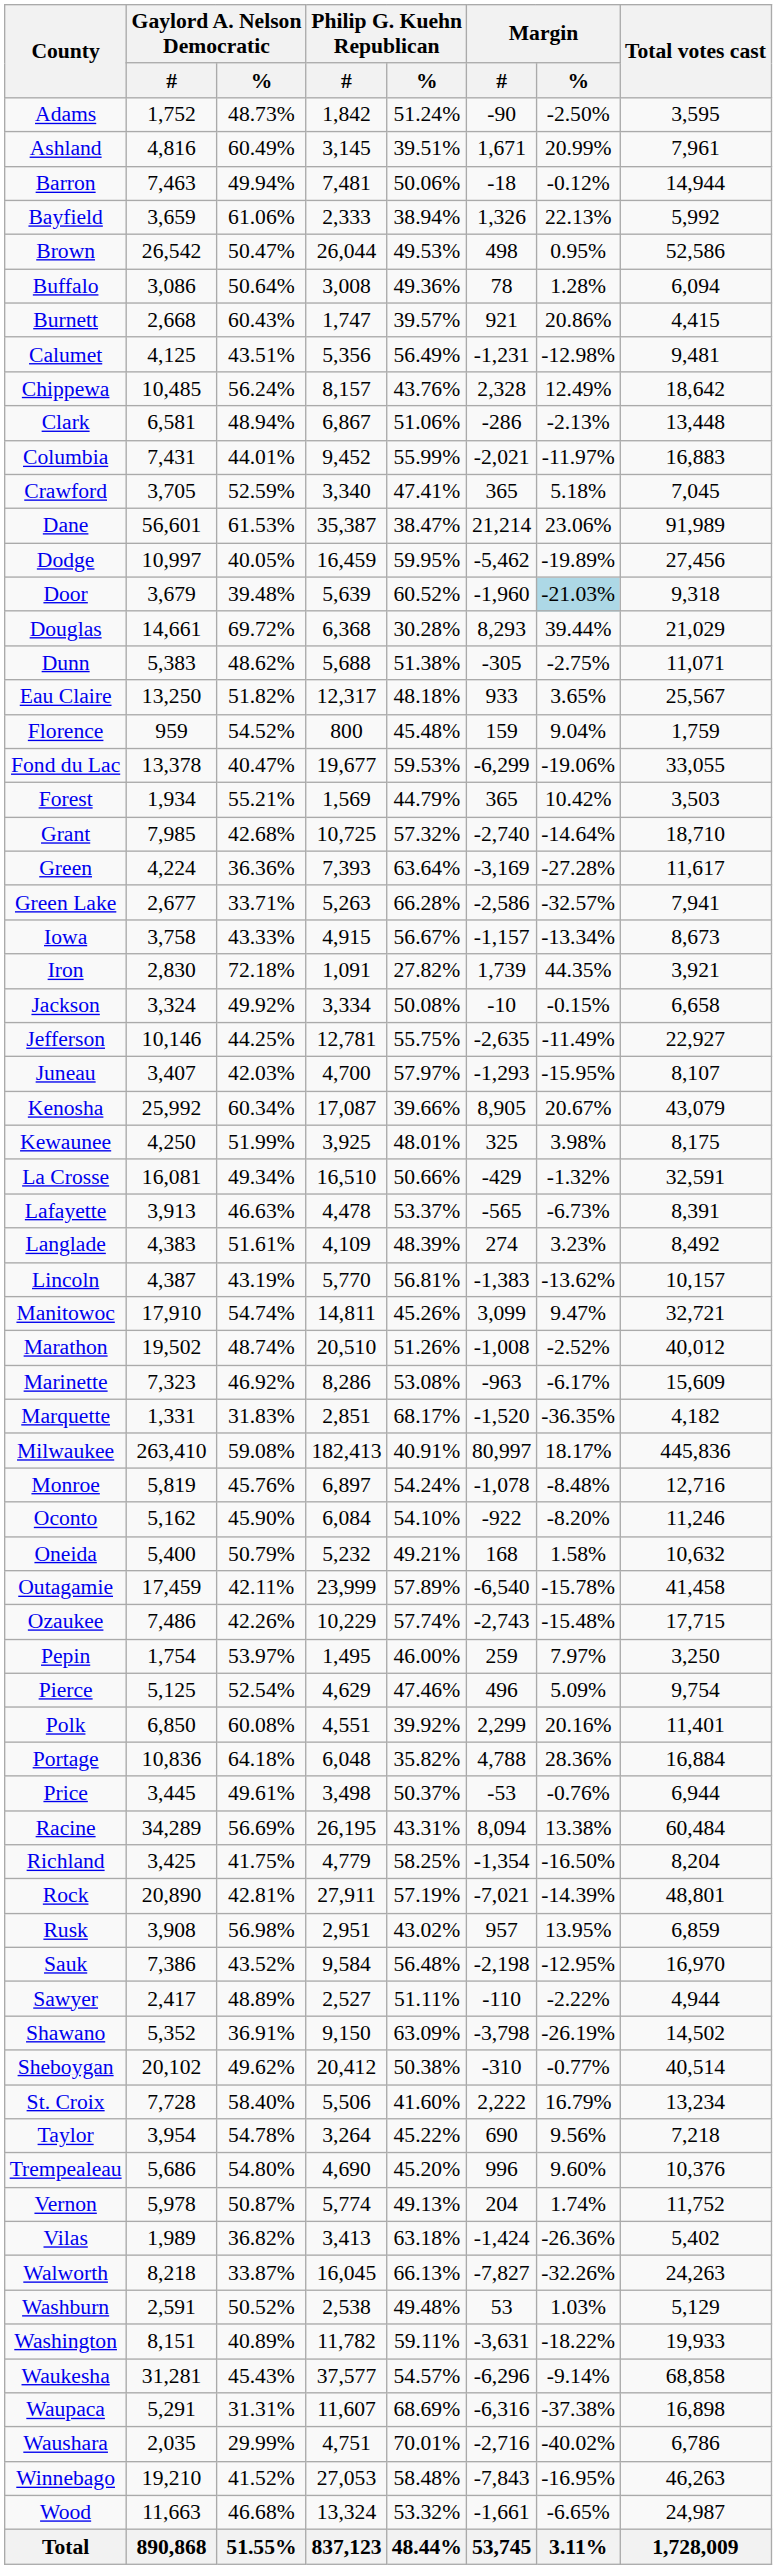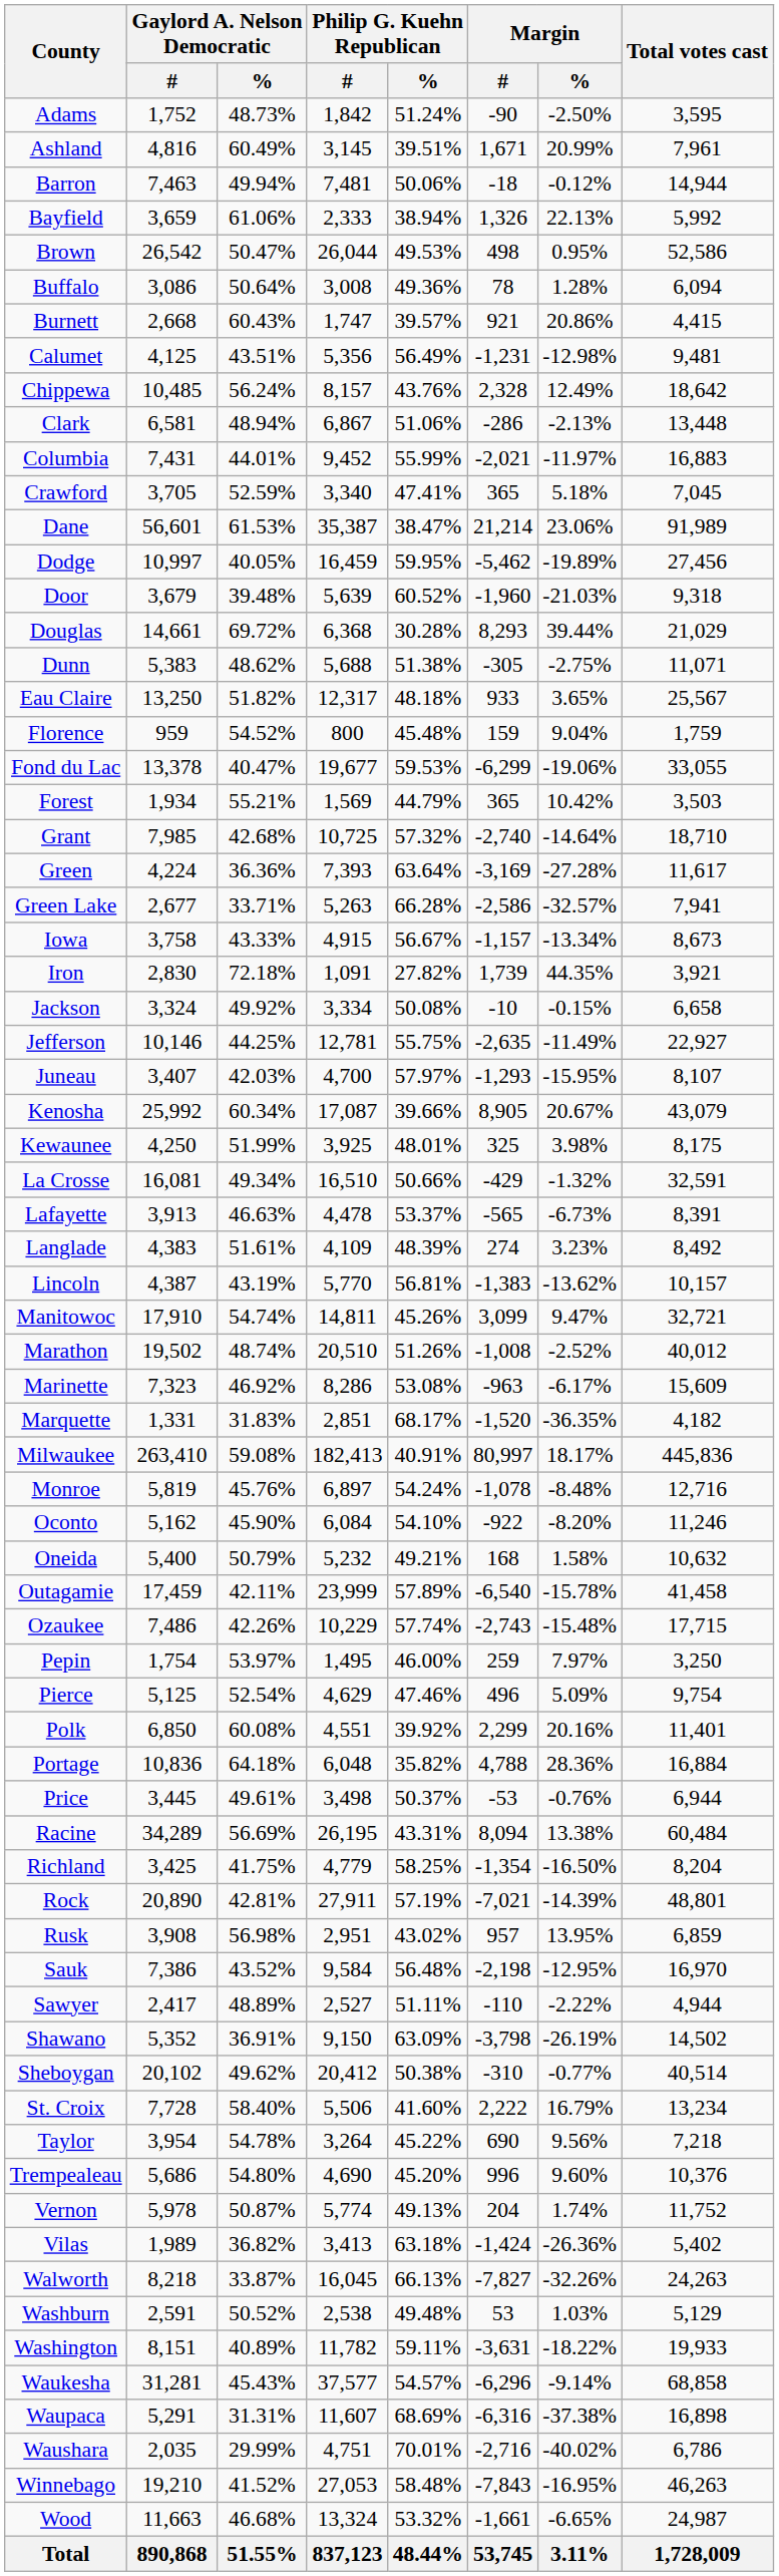Door | Margin / %: lightblue background -> no background
